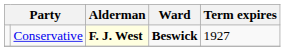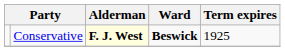Conservative | Term expires: 1927 -> 1925
